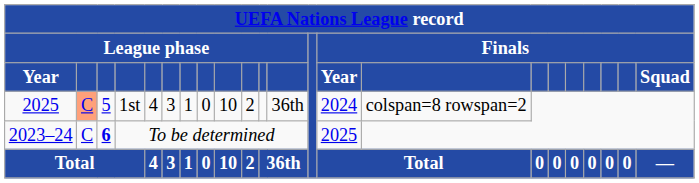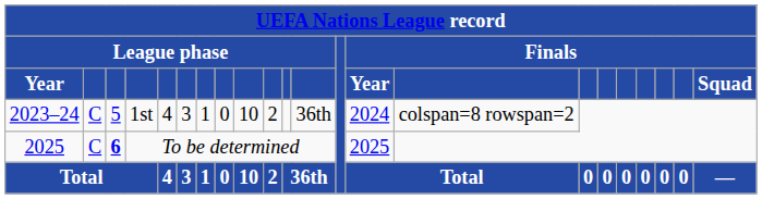1st | League phase / Year: 2025 -> 2023–24
1st | column 2: lightsalmon background -> no background
To be determined | League phase / Year: 2023–24 -> 2025
